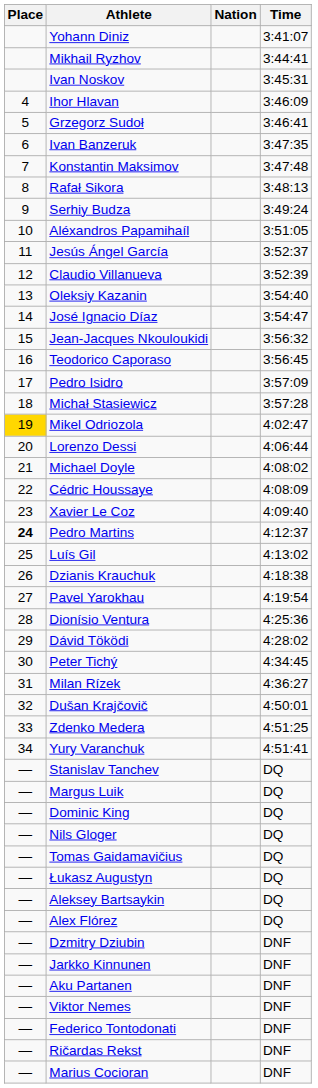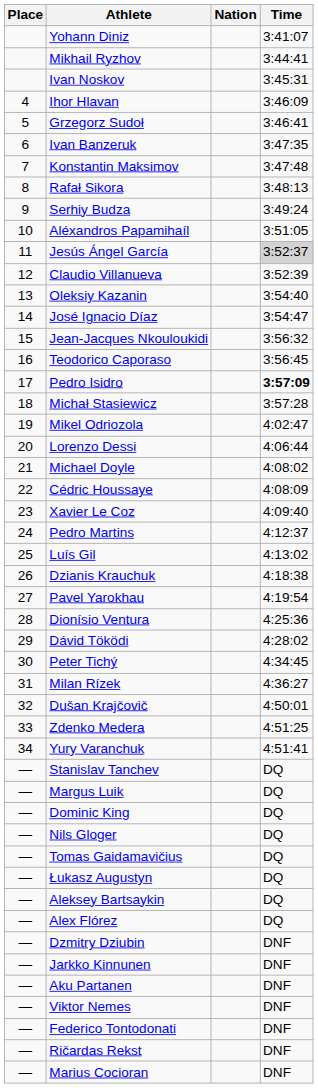Jesús Ángel García | Time: no background -> lightgrey background
Pedro Isidro | Time: normal -> bold
Mikel Odriozola | Place: gold background -> no background
Pedro Martins | Place: bold -> normal
